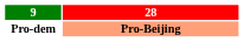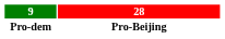Pro-dem | 28: lightsalmon background -> no background
